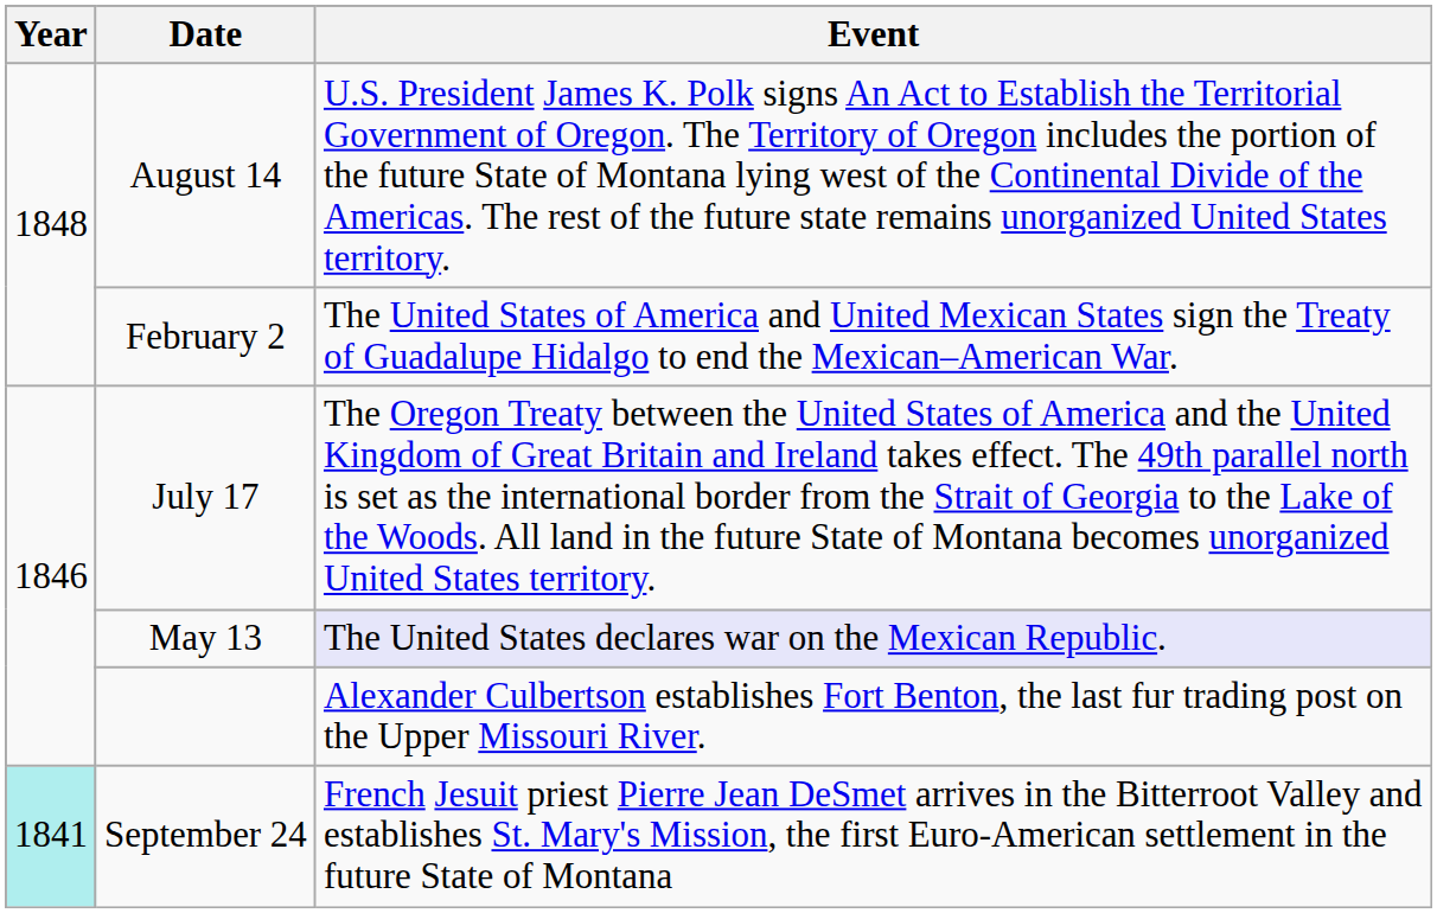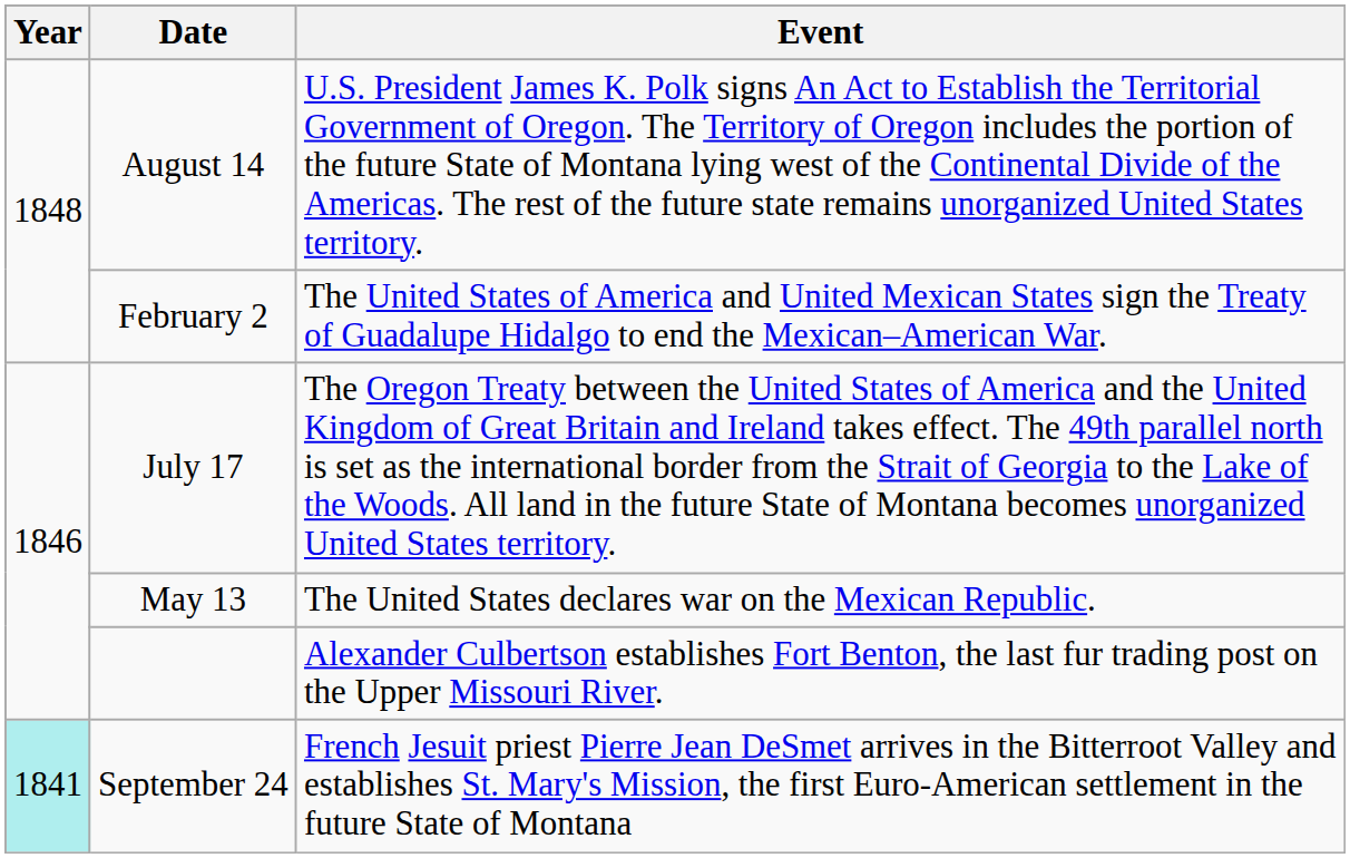May 13 | Event: lavender background -> no background
